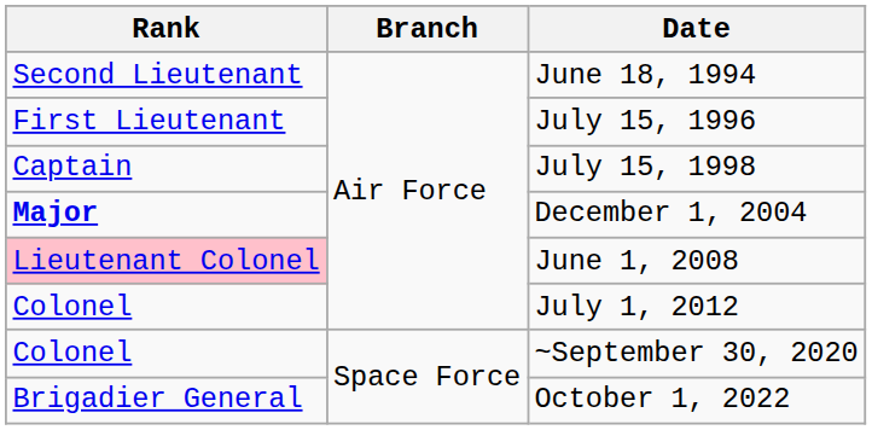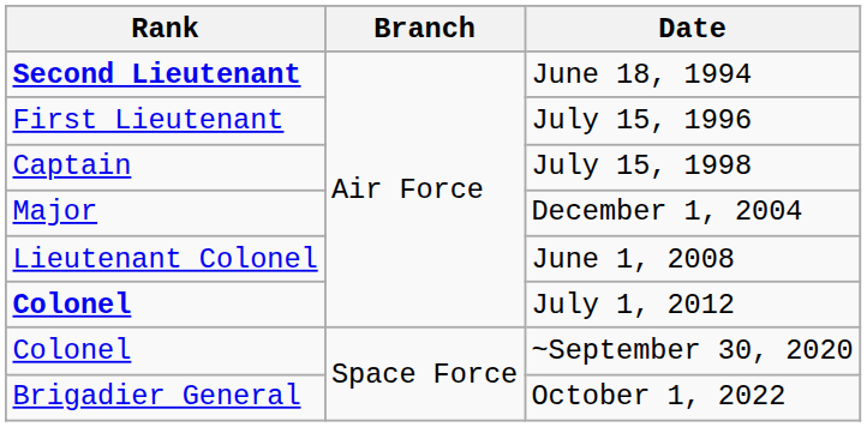June 18, 1994 | Rank: normal -> bold
December 1, 2004 | Rank: bold -> normal
June 1, 2008 | Rank: pink background -> no background
July 1, 2012 | Rank: normal -> bold
